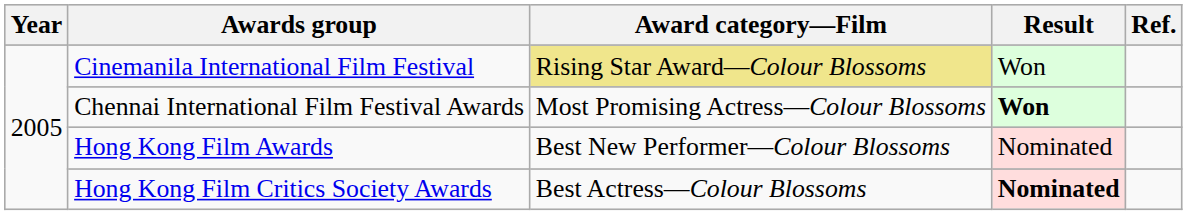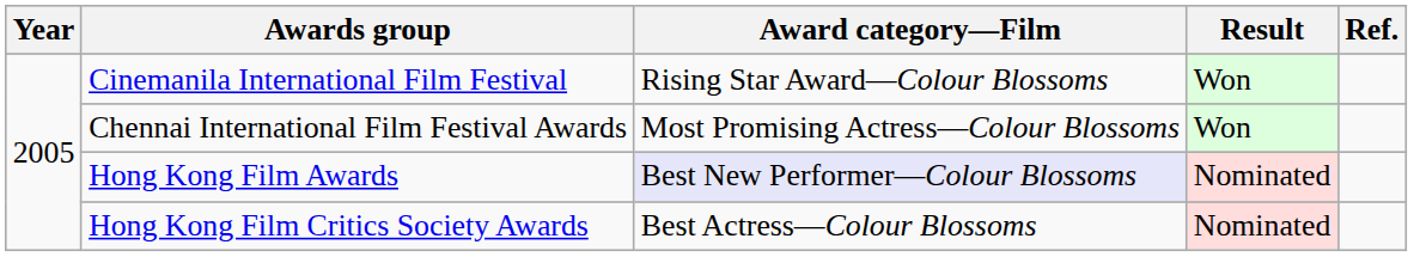Cinemanila International Film Festival | Award category—Film: khaki background -> no background
Chennai International Film Festival Awards | Result: bold -> normal
Hong Kong Film Awards | Award category—Film: no background -> lavender background
Hong Kong Film Critics Society Awards | Result: bold -> normal
